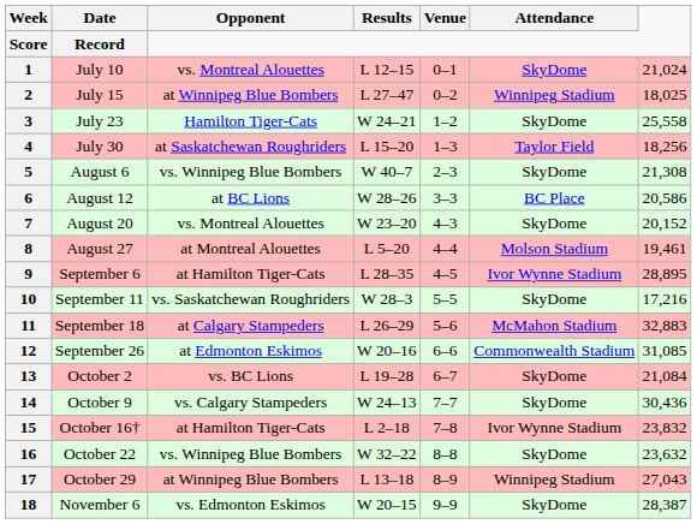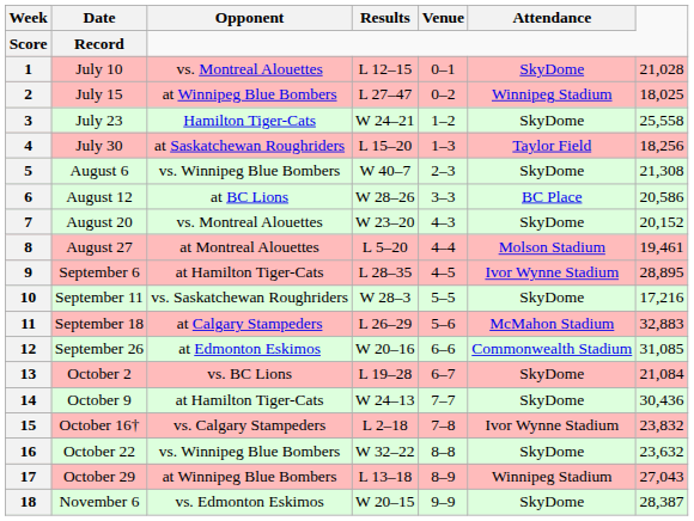1 | column 7: 21,024 -> 21,028
14 | Opponent: vs. Calgary Stampeders -> at Hamilton Tiger-Cats
15 | Opponent: at Hamilton Tiger-Cats -> vs. Calgary Stampeders
